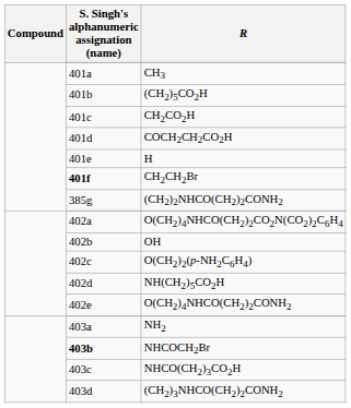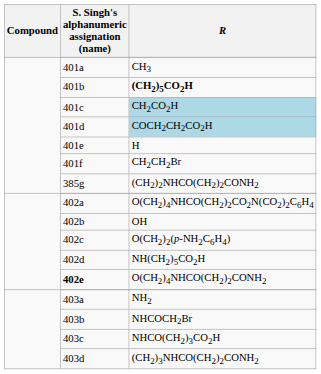401b | R: normal -> bold
401c | R: no background -> lightblue background
401d | R: no background -> lightblue background
401f | S. Singh's alphanumeric assignation (name): bold -> normal
402e | S. Singh's alphanumeric assignation (name): normal -> bold
403b | S. Singh's alphanumeric assignation (name): bold -> normal
